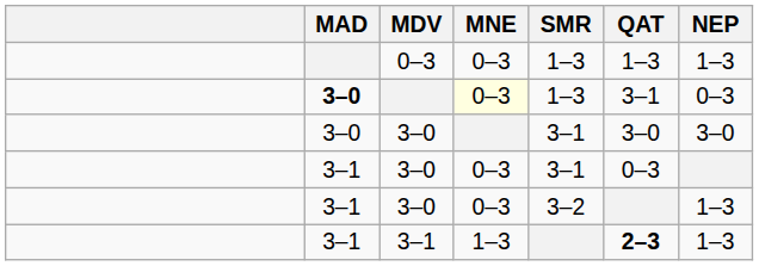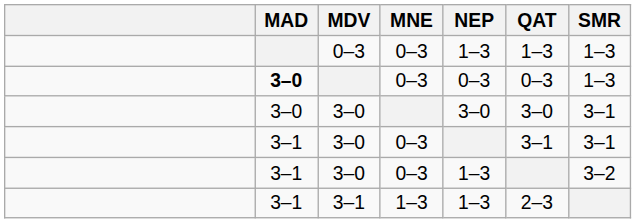columns swapped: NEP <-> SMR
row 3 | MNE: lightyellow background -> no background
row 3 | QAT: 3–1 -> 0–3
row 5 | QAT: 0–3 -> 3–1
row 7 | QAT: bold -> normal
